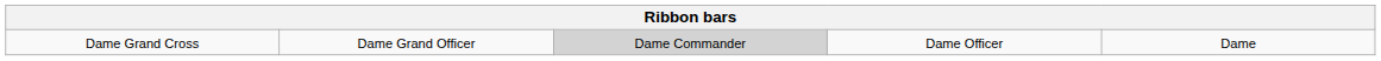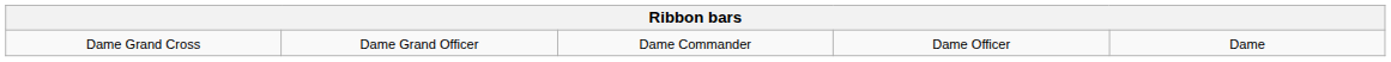Dame Grand Cross | column 3: lightgrey background -> no background
